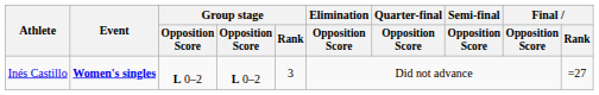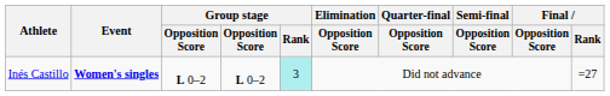Inés Castillo | Group stage / Rank: no background -> paleturquoise background
